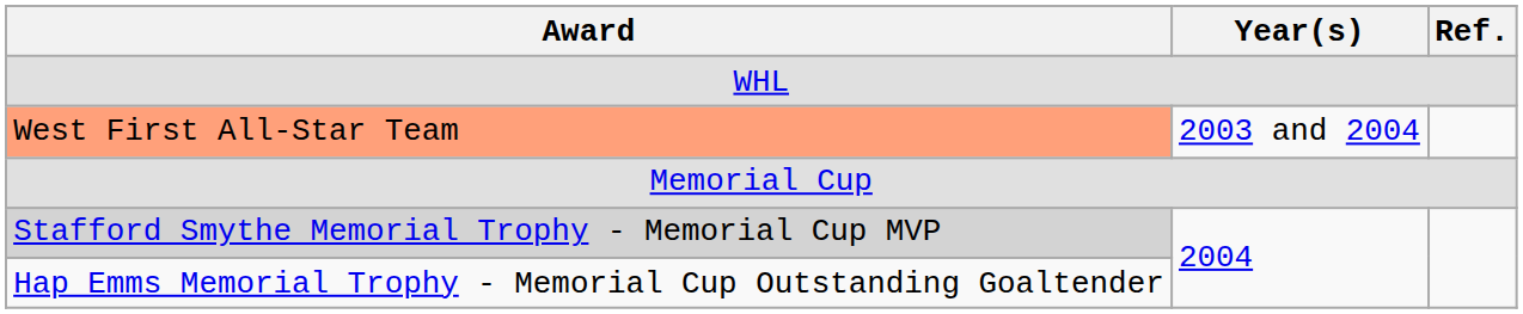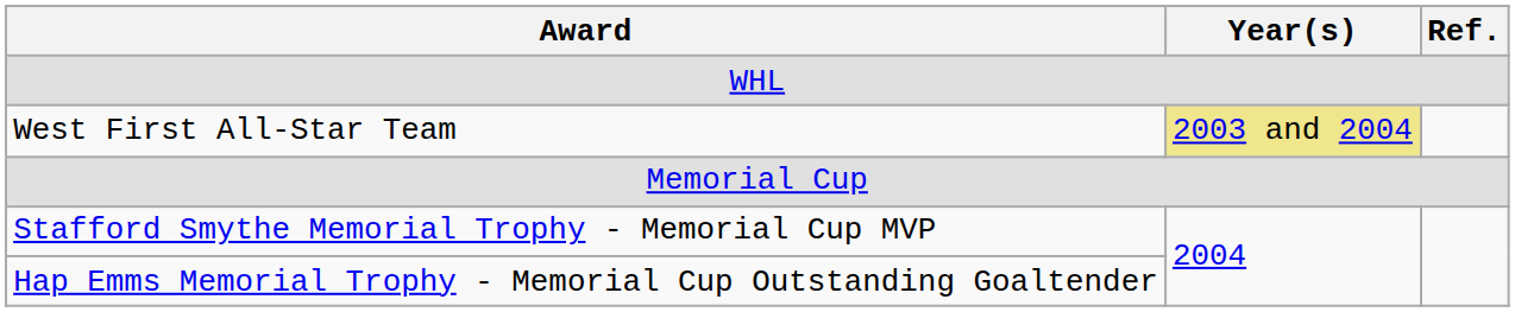West First All-Star Team | Award: lightsalmon background -> no background
West First All-Star Team | Year(s): no background -> khaki background
Stafford Smythe Memorial Trophy - Memorial Cup MVP | Award: lightgrey background -> no background
